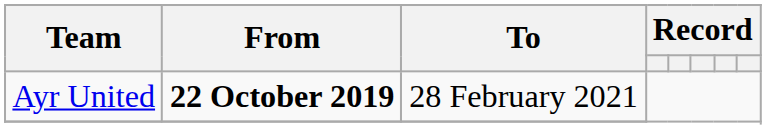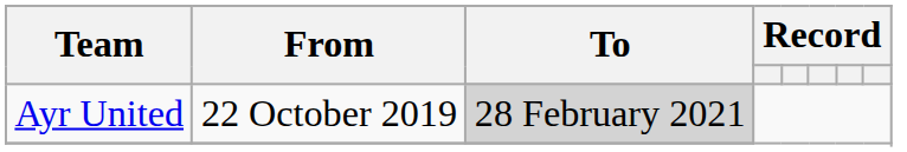Ayr United | From: bold -> normal
Ayr United | To: no background -> lightgrey background
